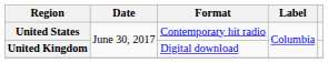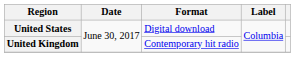United States | Format: Contemporary hit radio -> Digital download
United Kingdom | Format: Digital download -> Contemporary hit radio
